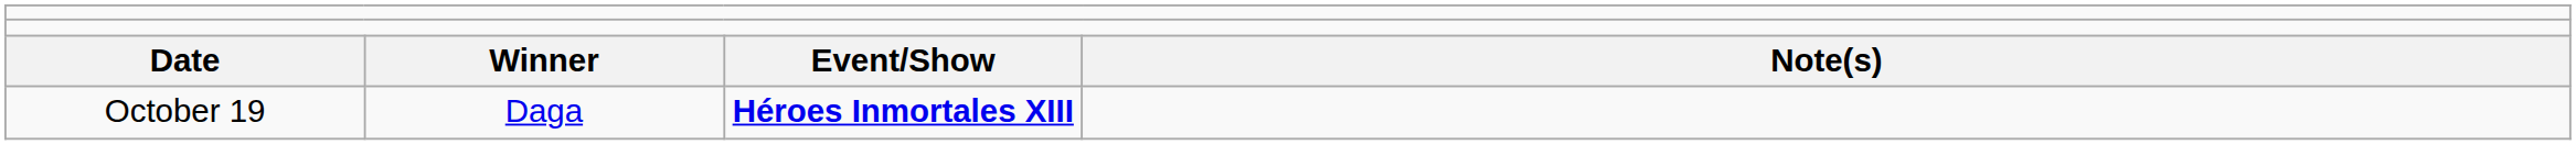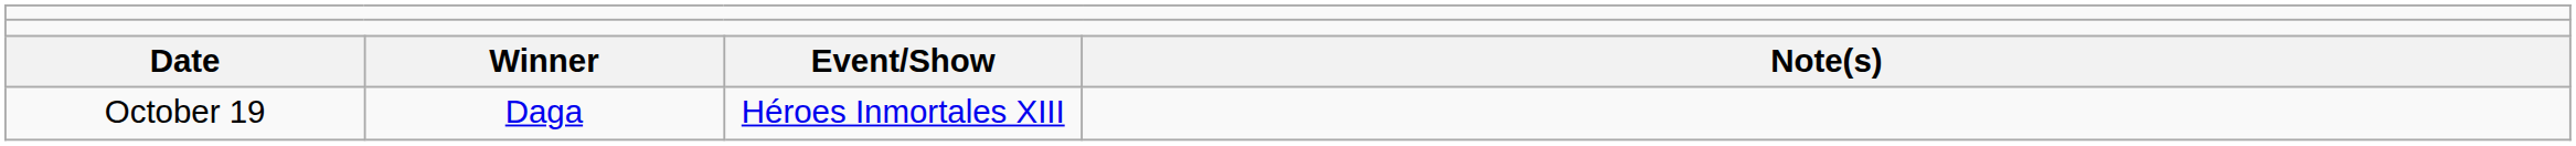October 19 | column 3: bold -> normal
